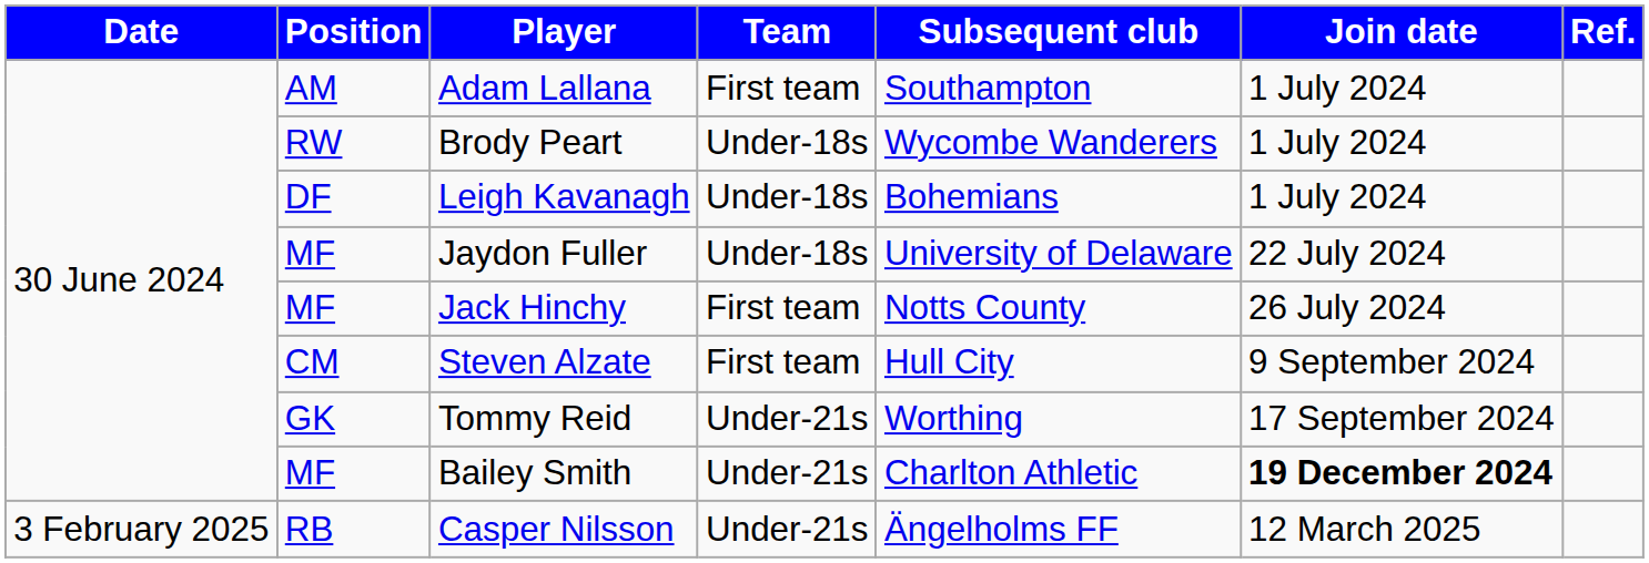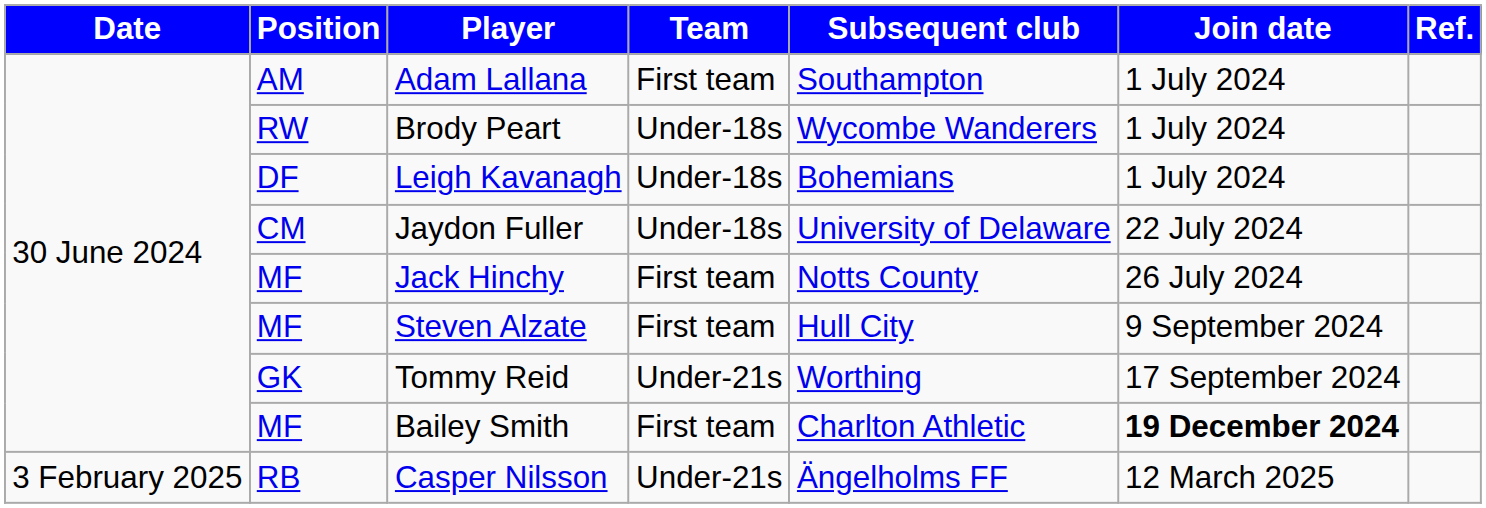Jaydon Fuller | Position: MF -> CM
Steven Alzate | Position: CM -> MF
Bailey Smith | Team: Under-21s -> First team
